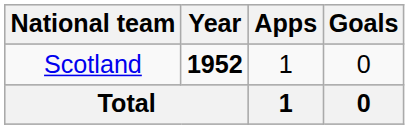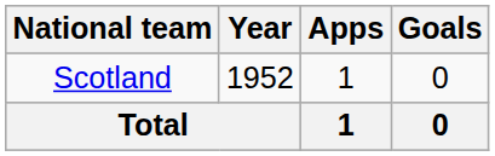Scotland | Year: bold -> normal
